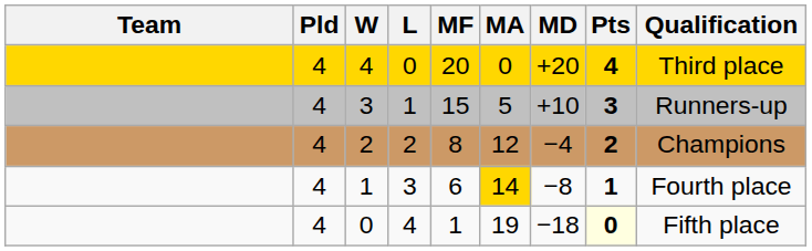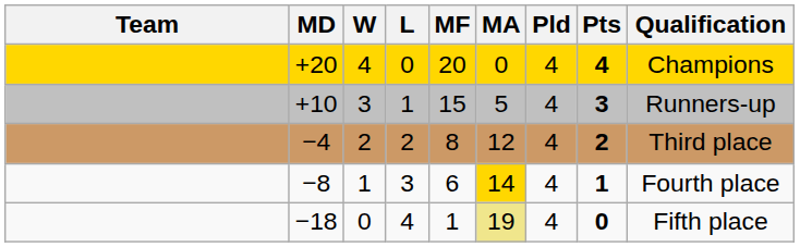columns swapped: Pld <-> MD
row 2 | Qualification: Third place -> Champions
row 4 | Qualification: Champions -> Third place
row 6 | MA: no background -> khaki background
row 6 | Pts: lightyellow background -> no background
